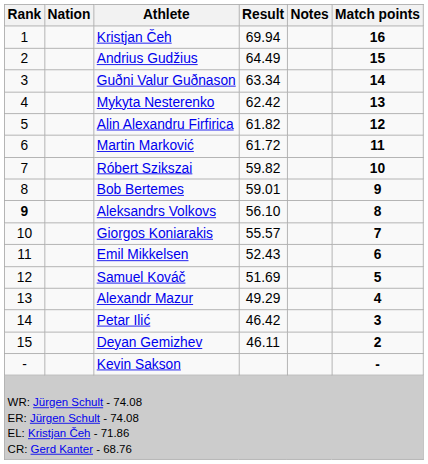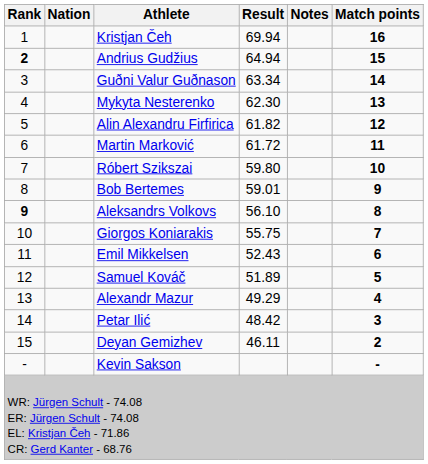Andrius Gudžius | Rank: normal -> bold
Andrius Gudžius | Result: 64.49 -> 64.94
Mykyta Nesterenko | Result: 62.42 -> 62.30
Róbert Szikszai | Result: 59.82 -> 59.80
Giorgos Koniarakis | Result: 55.57 -> 55.75
Samuel Kováč | Result: 51.69 -> 51.89
Petar Ilić | Result: 46.42 -> 48.42
